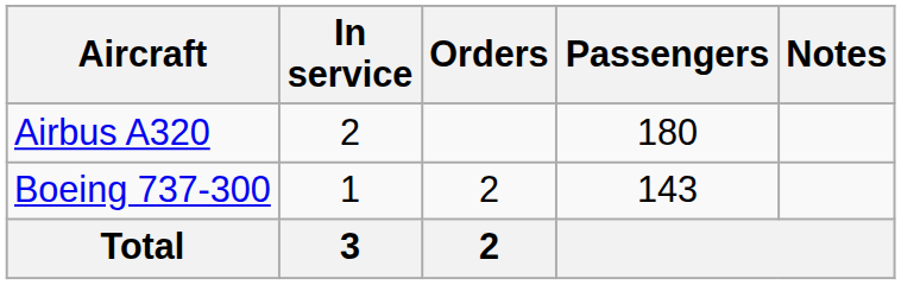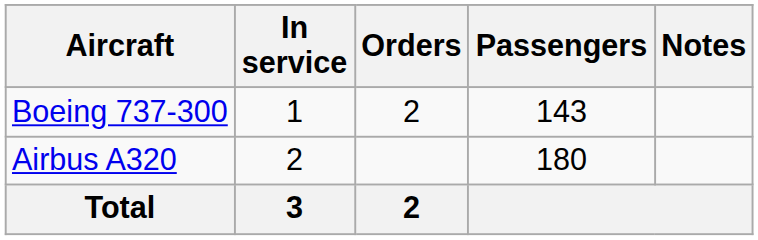rows swapped: Boeing 737-300 <-> Airbus A320
